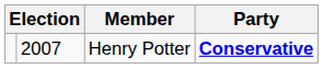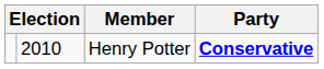Henry Potter | column 2: 2007 -> 2010
